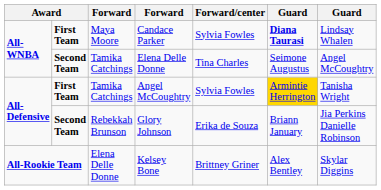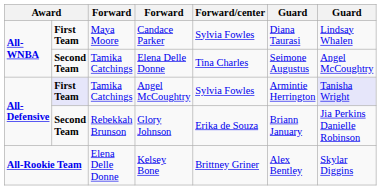row 2 | column 6: bold -> normal
row 4 | column 2: no background -> lavender background
row 4 | column 6: gold background -> no background
row 4 | column 7: no background -> lavender background
